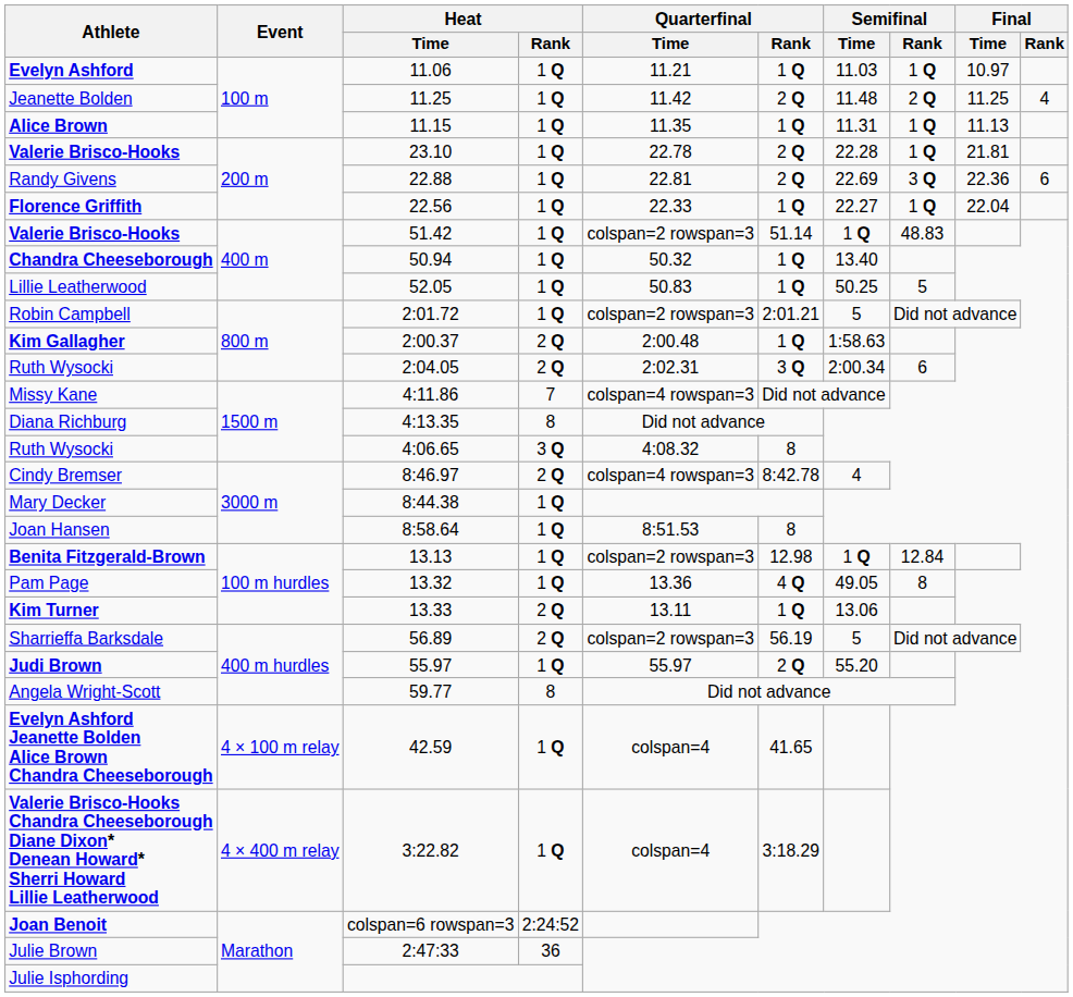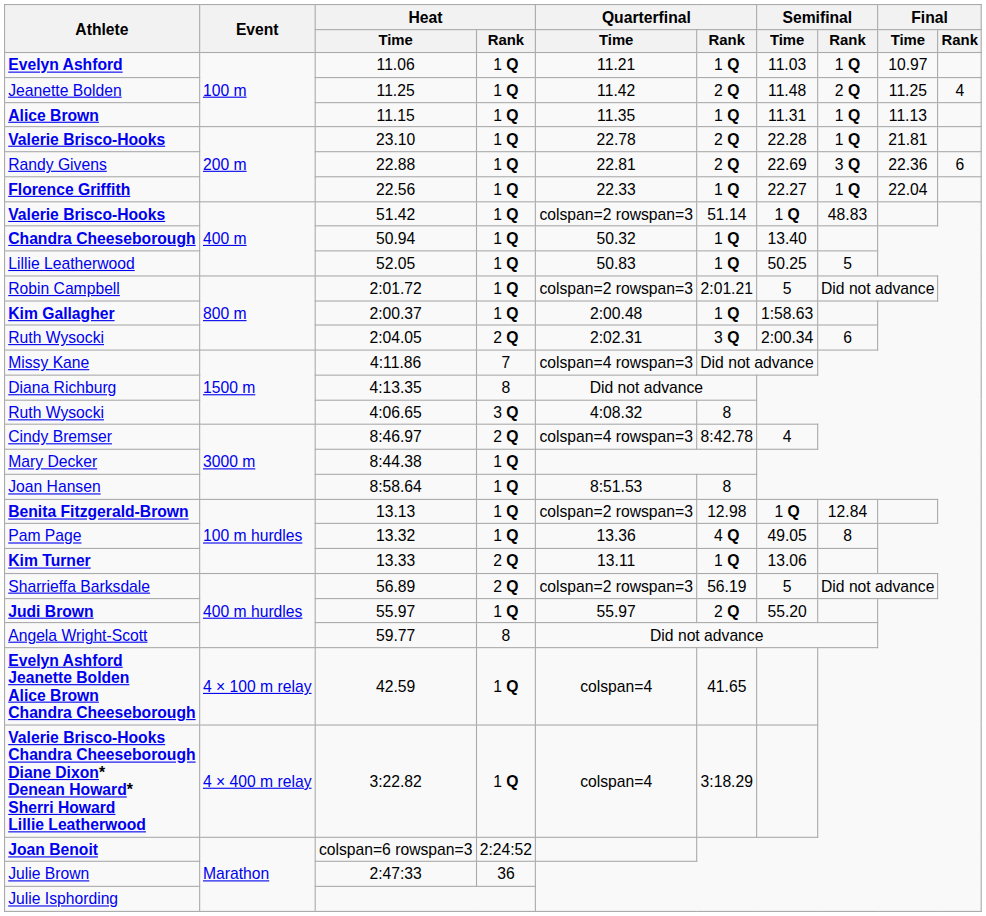Kim Gallagher | Heat / Rank: 2 Q -> 1 Q
